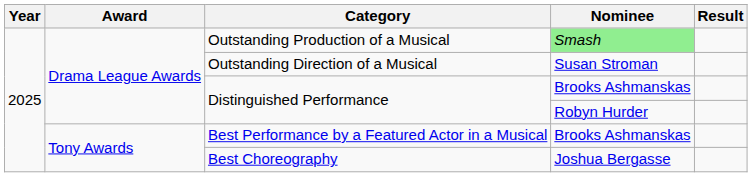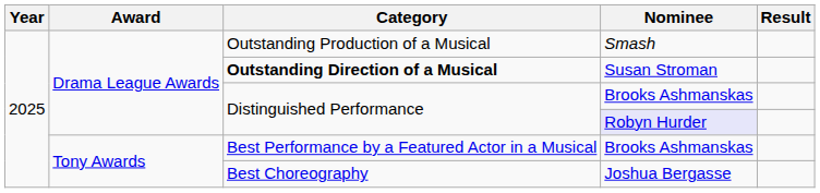Outstanding Production of a Musical | Nominee: lightgreen background -> no background
Outstanding Direction of a Musical | Category: normal -> bold
Distinguished Performance / Robyn Hurder | Nominee: no background -> lavender background
